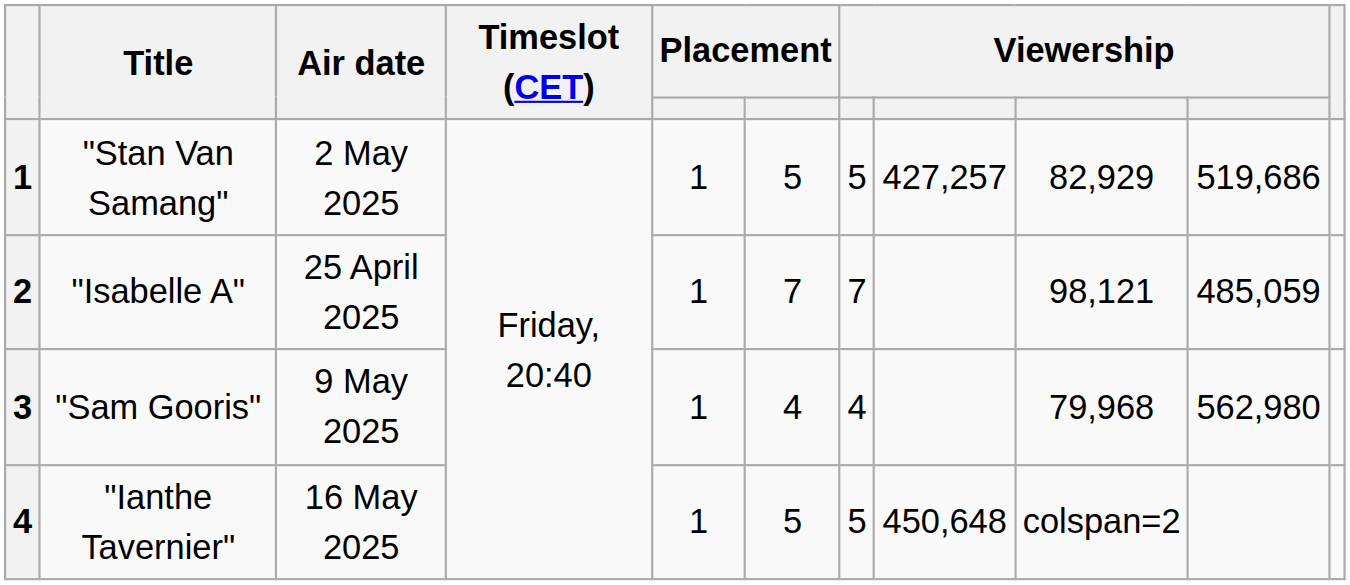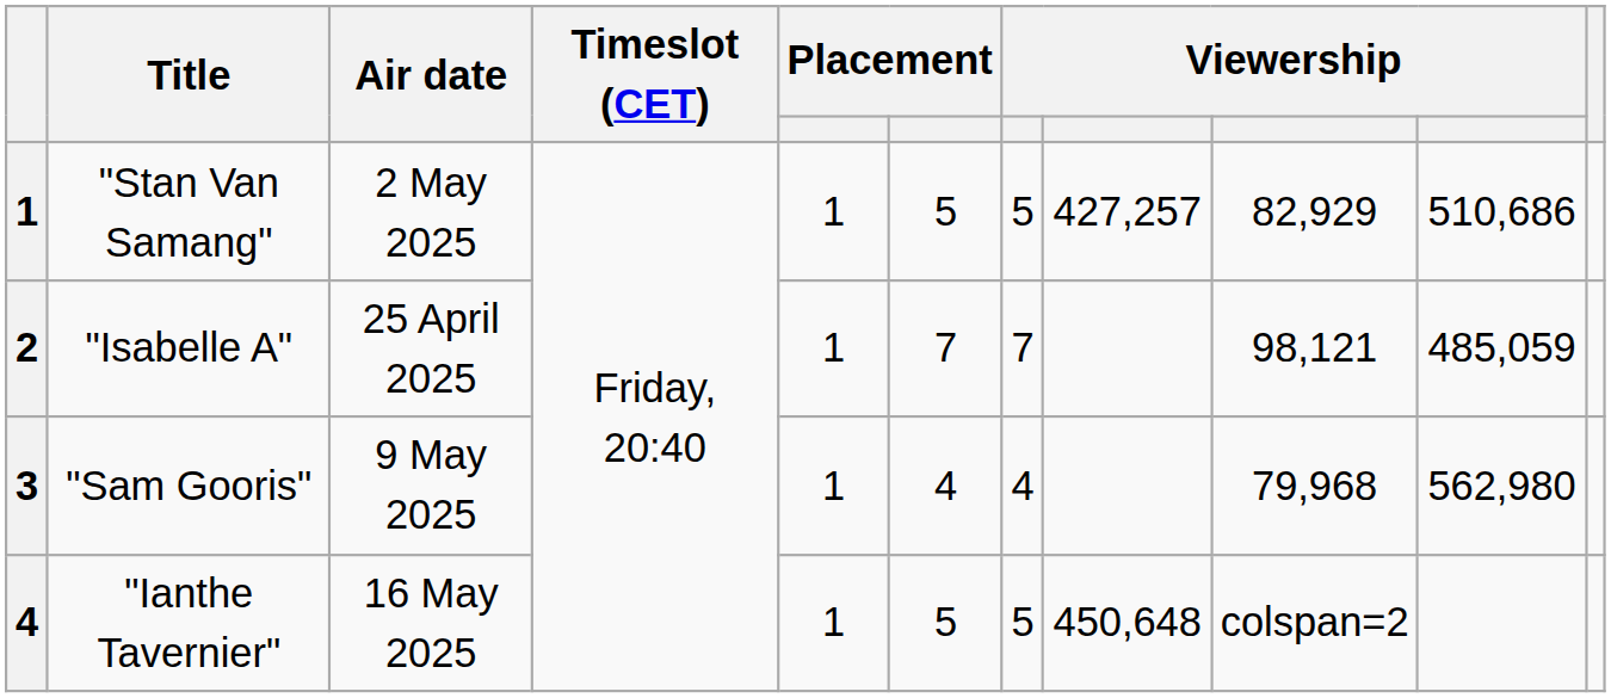"Stan Van Samang" | column 10: 519,686 -> 510,686
